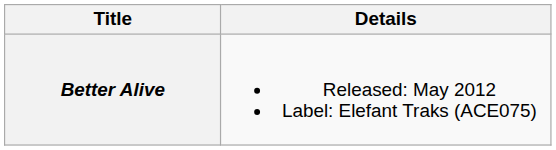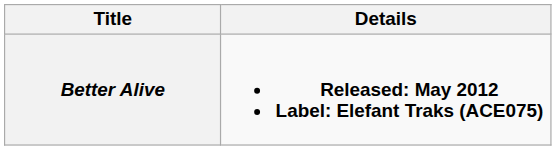Better Alive | Details: normal -> bold
